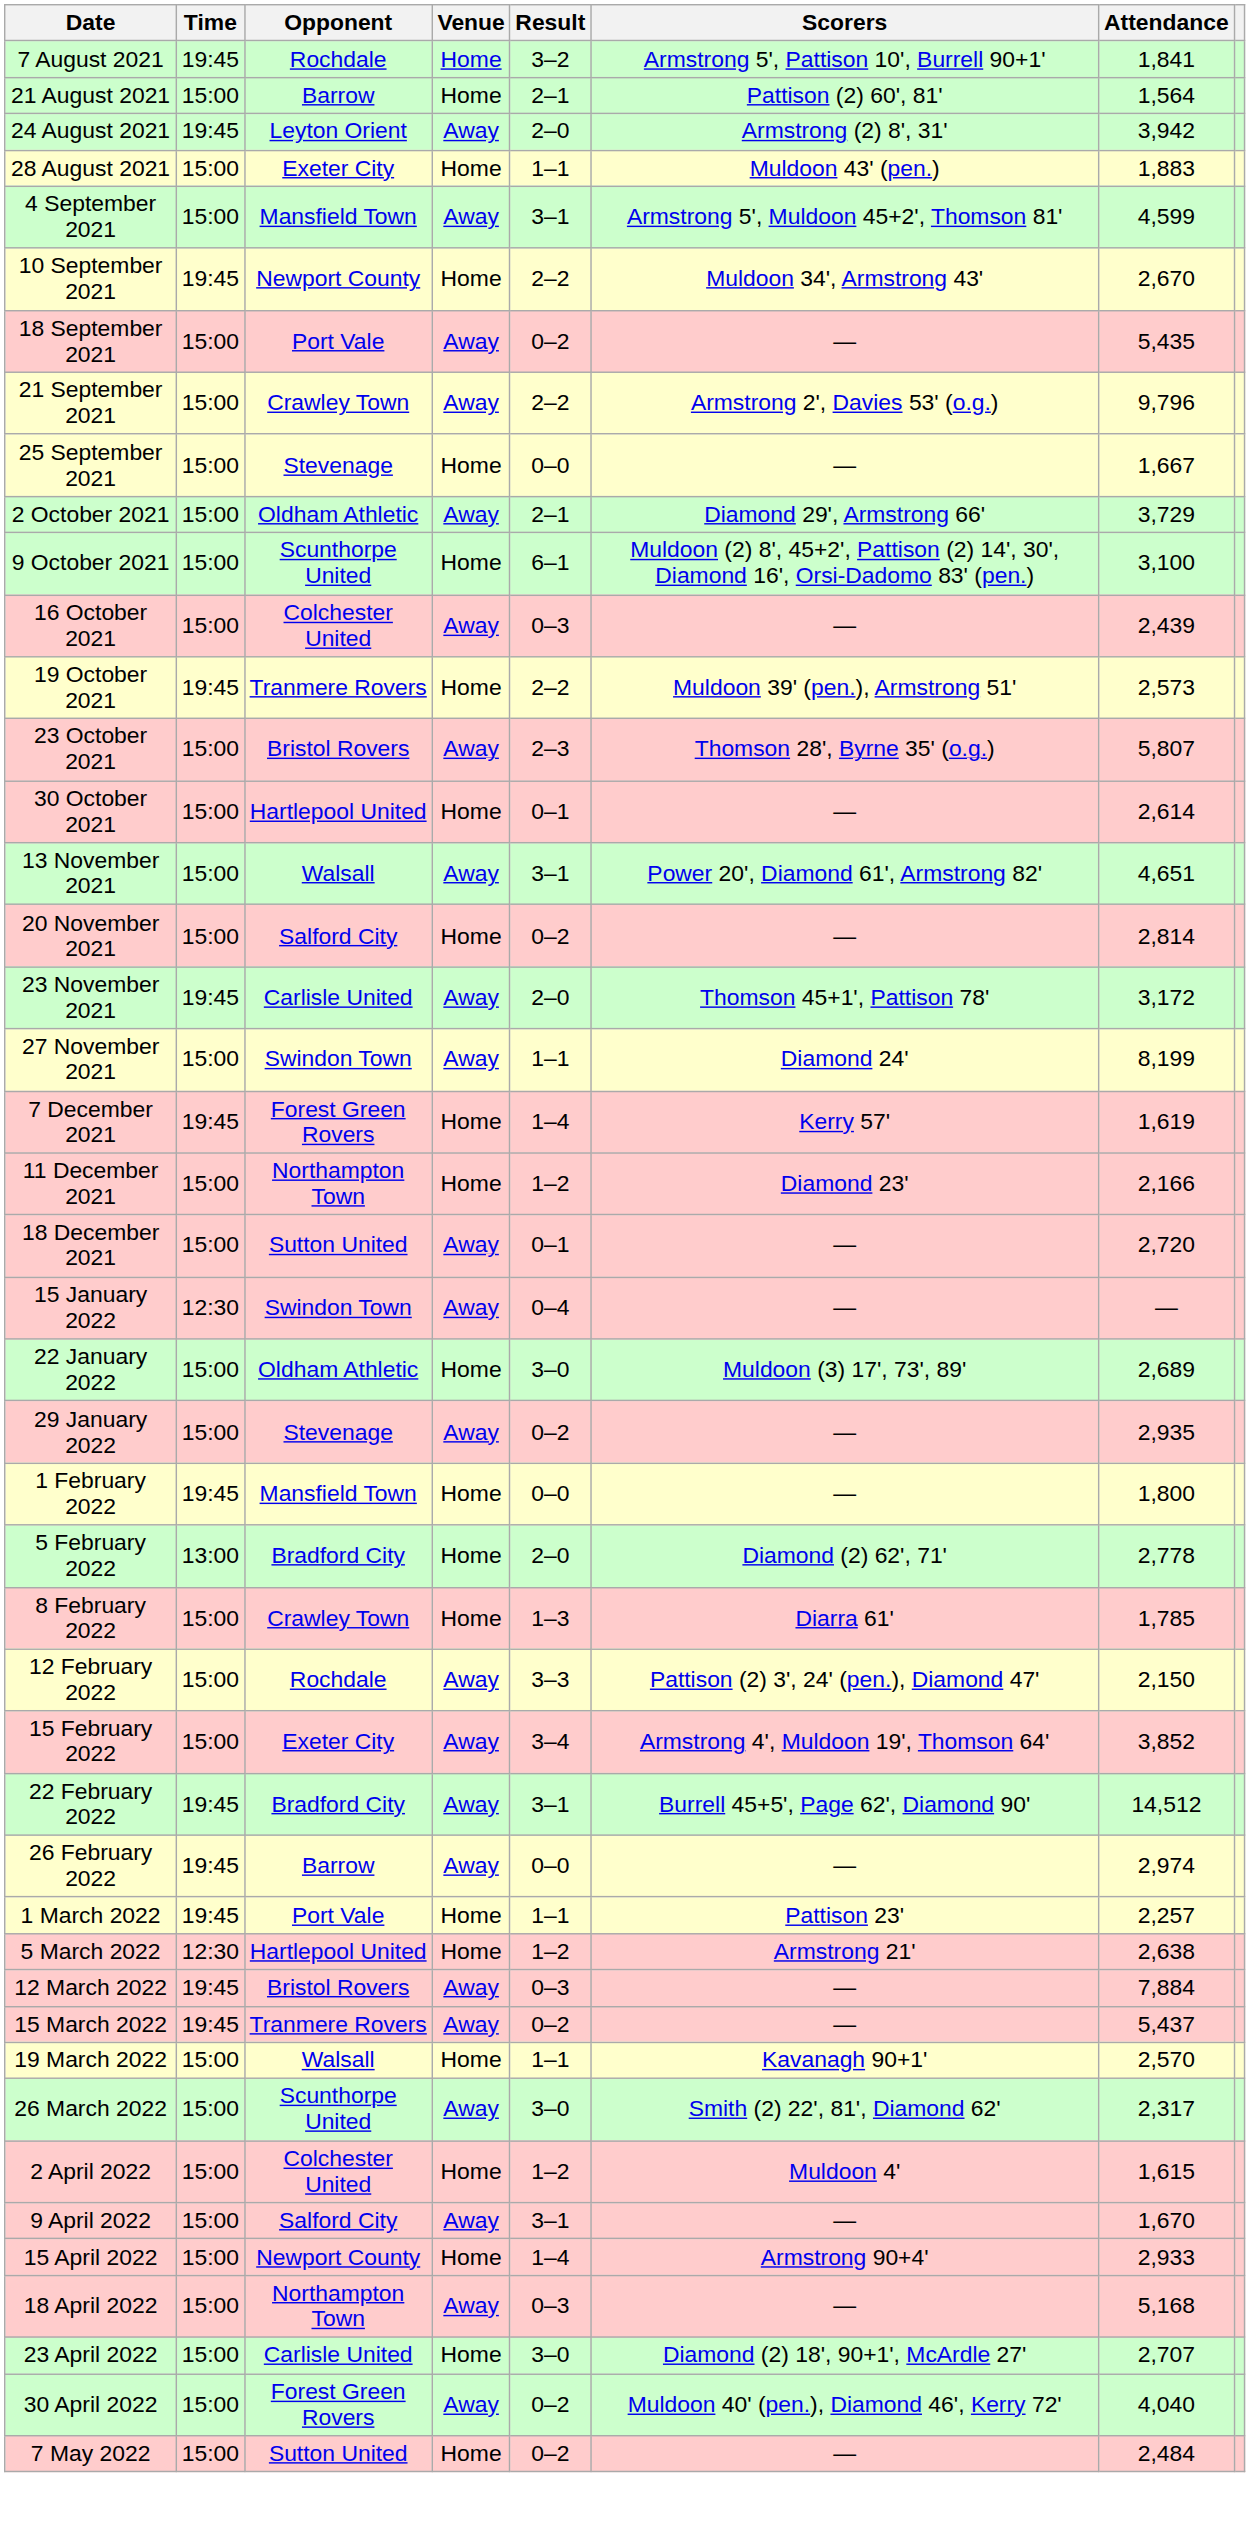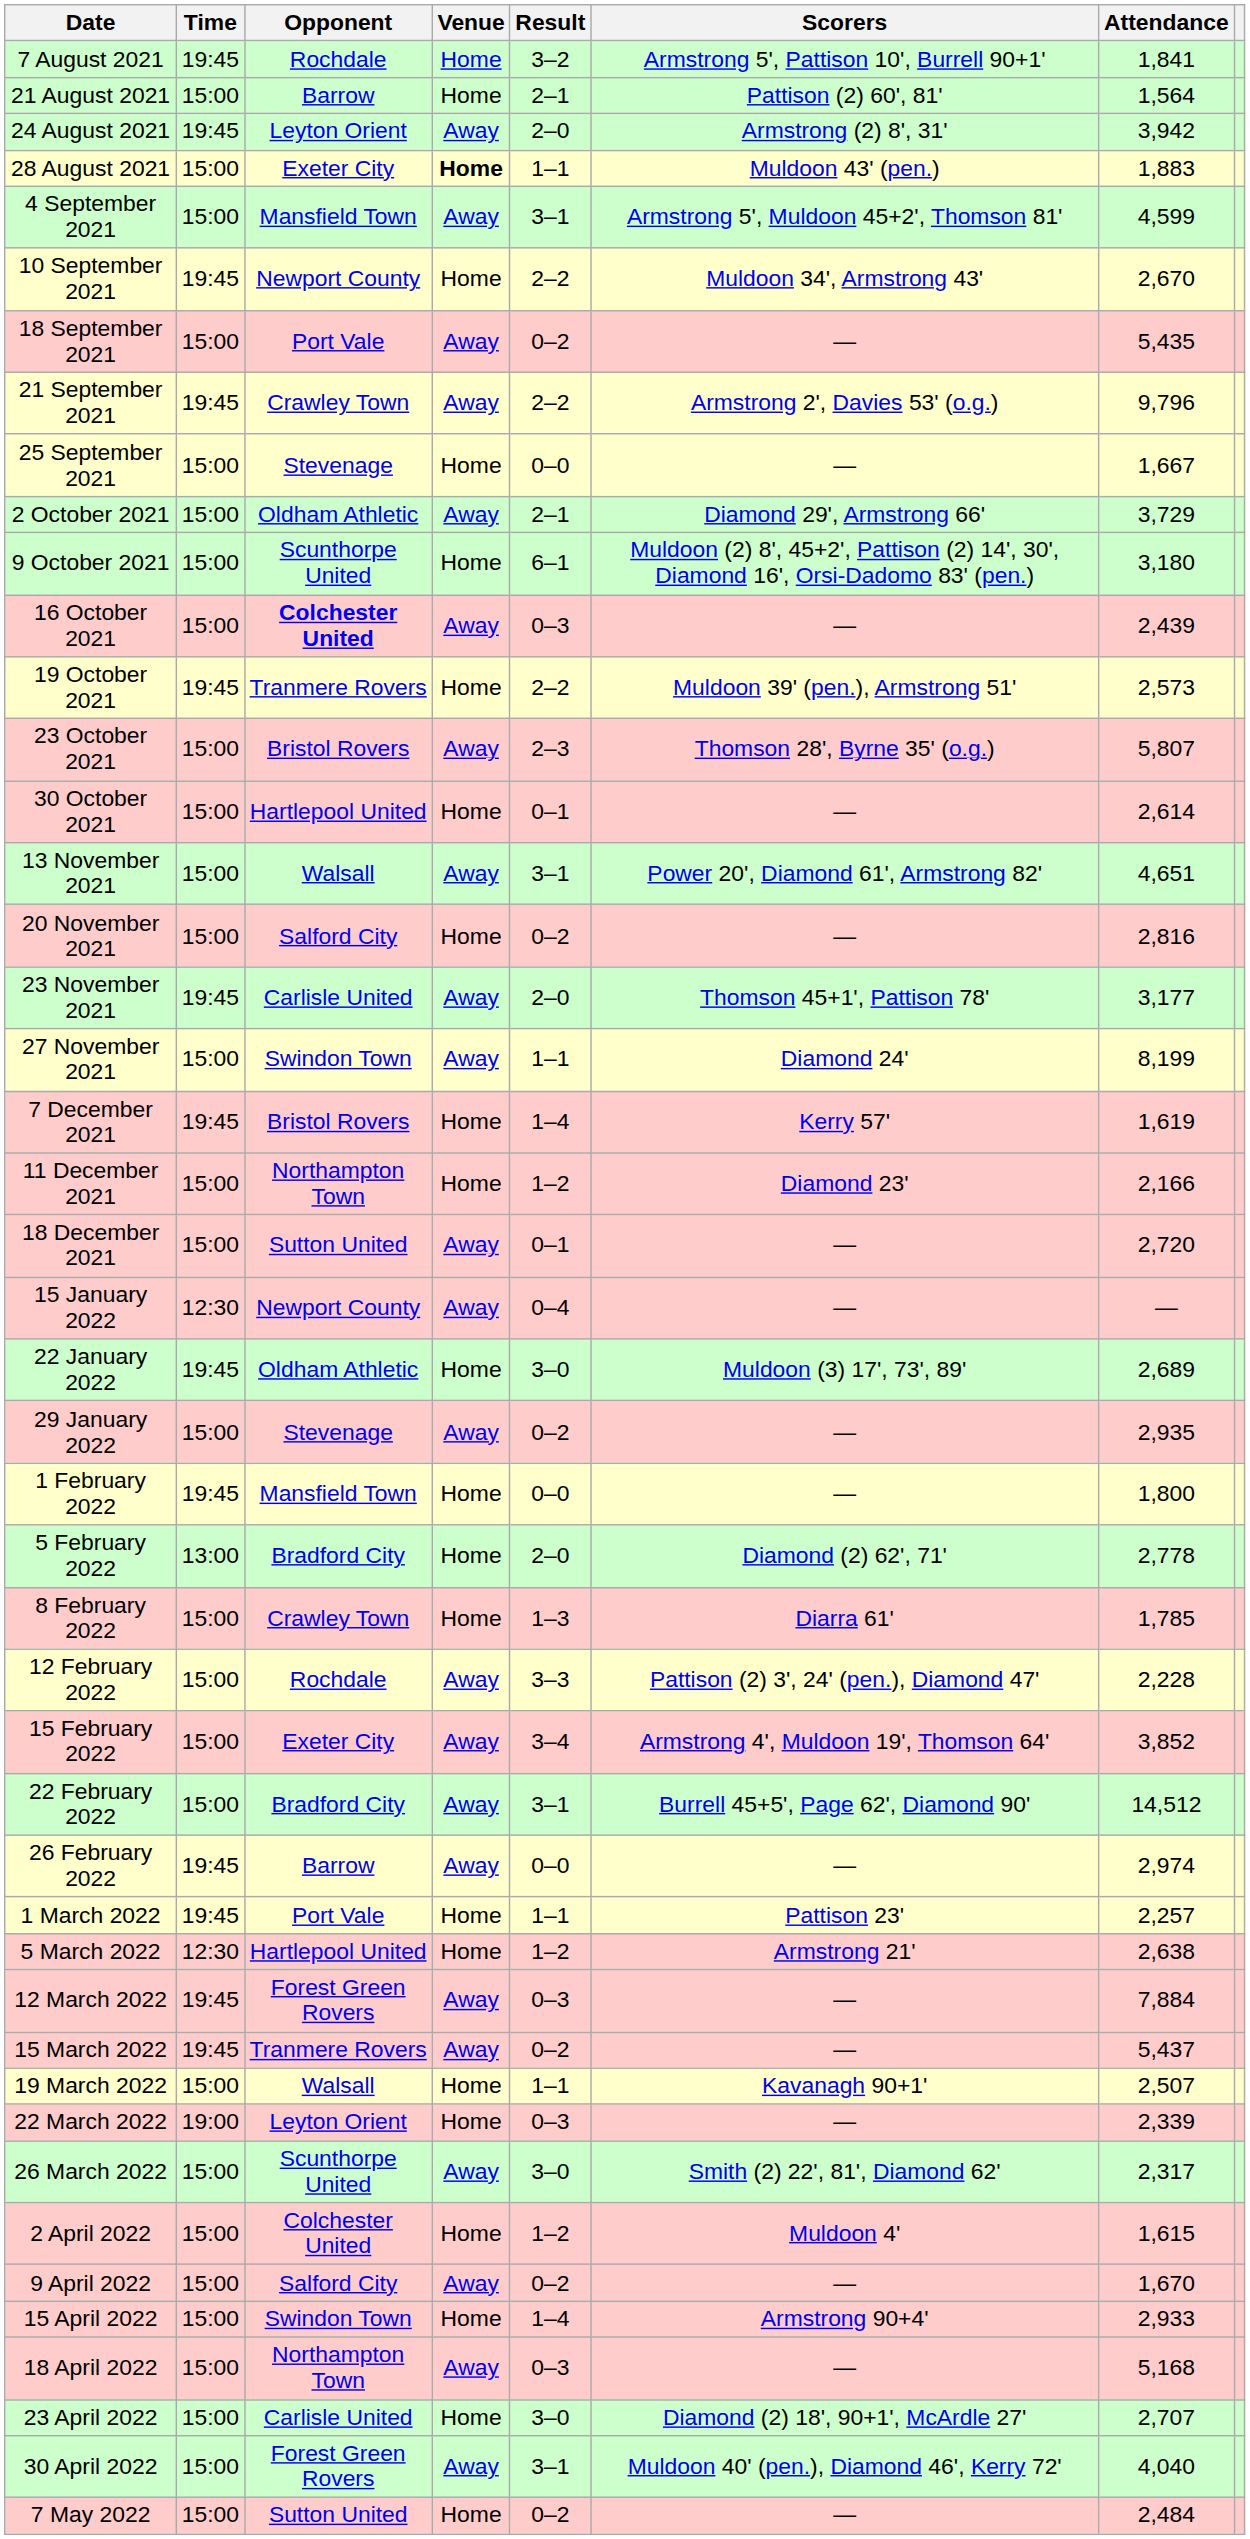28 August 2021 | Venue: normal -> bold
21 September 2021 | Time: 15:00 -> 19:45
9 October 2021 | Attendance: 3,100 -> 3,180
16 October 2021 | Opponent: normal -> bold
20 November 2021 | Attendance: 2,814 -> 2,816
23 November 2021 | Attendance: 3,172 -> 3,177
7 December 2021 | Opponent: Forest Green Rovers -> Bristol Rovers
15 January 2022 | Opponent: Swindon Town -> Newport County
22 January 2022 | Time: 15:00 -> 19:45
12 February 2022 | Attendance: 2,150 -> 2,228
22 February 2022 | Time: 19:45 -> 15:00
12 March 2022 | Opponent: Bristol Rovers -> Forest Green Rovers
19 March 2022 | Attendance: 2,570 -> 2,507
+ row: 22 March 2022 | 19:00 | Leyton Orient | Home | 0–3 | — | 2,339
9 April 2022 | Result: 3–1 -> 0–2
15 April 2022 | Opponent: Newport County -> Swindon Town
30 April 2022 | Result: 0–2 -> 3–1
